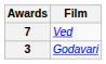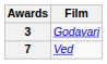rows swapped: 7 <-> 3
